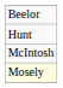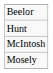row 4 | column 1: lightyellow background -> no background
